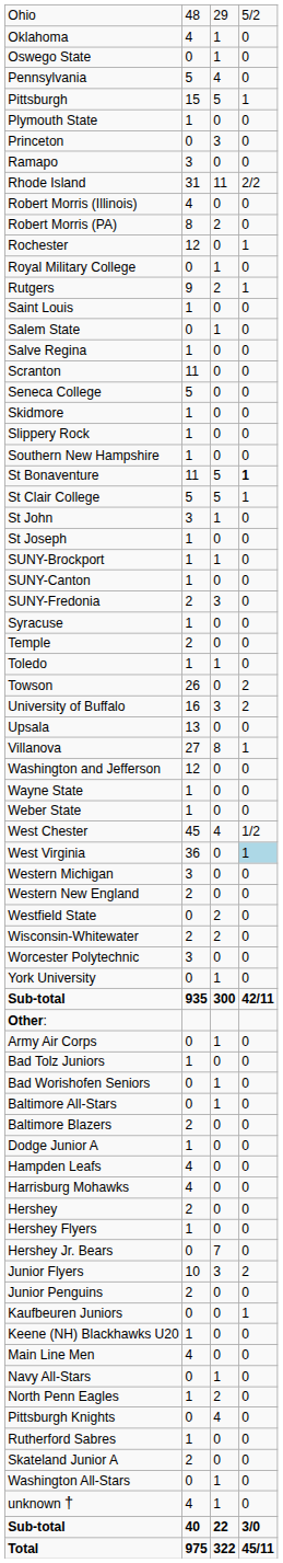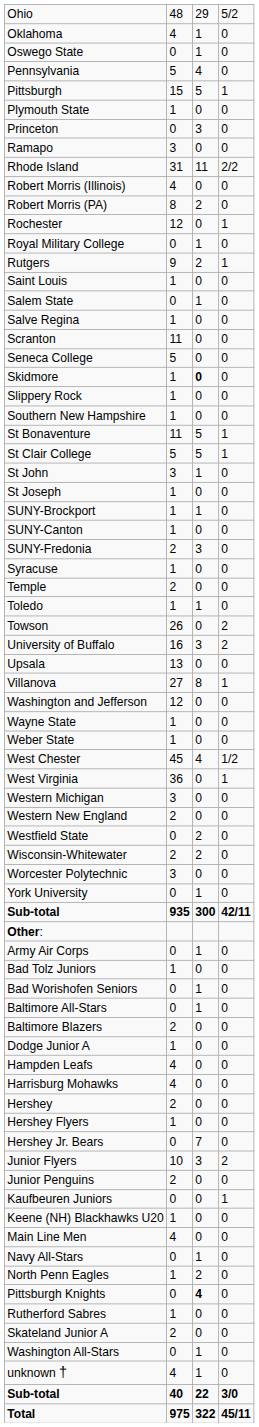Skidmore | column 3: normal -> bold
St Bonaventure | column 4: bold -> normal
West Virginia | column 4: lightblue background -> no background
Pittsburgh Knights | column 3: normal -> bold
